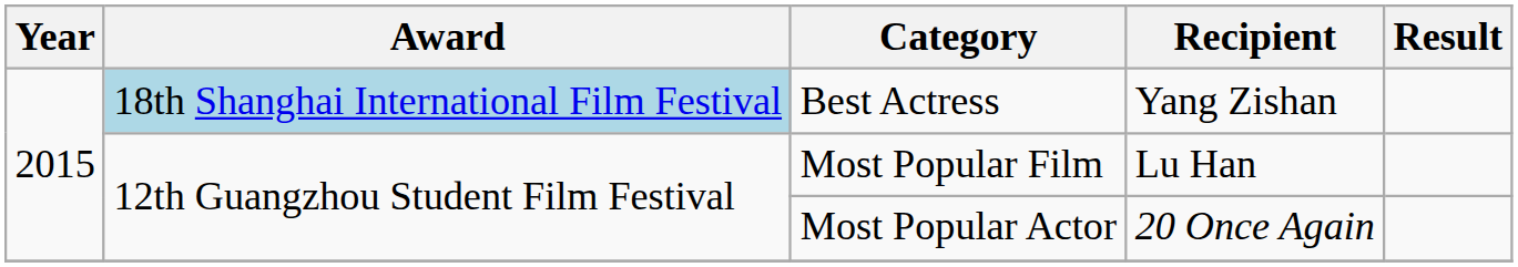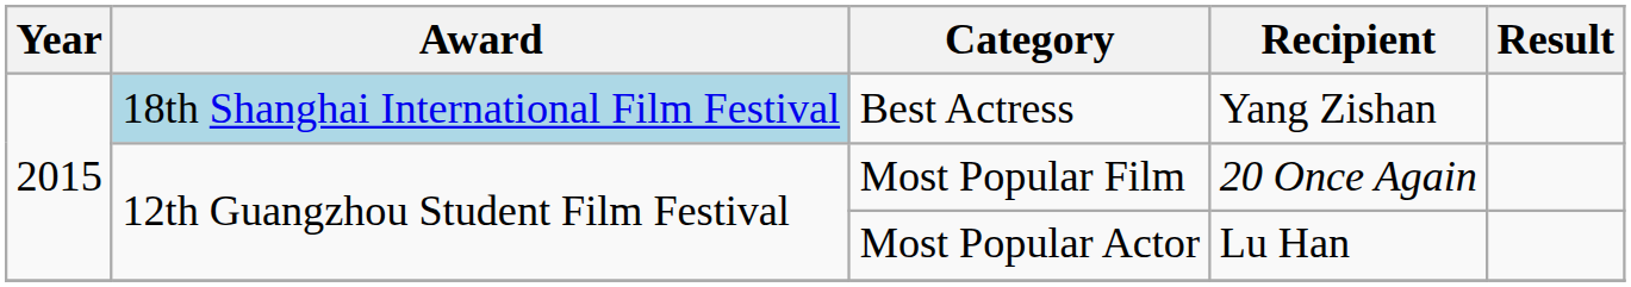Most Popular Film | Recipient: Lu Han -> 20 Once Again
Most Popular Actor | Recipient: 20 Once Again -> Lu Han
